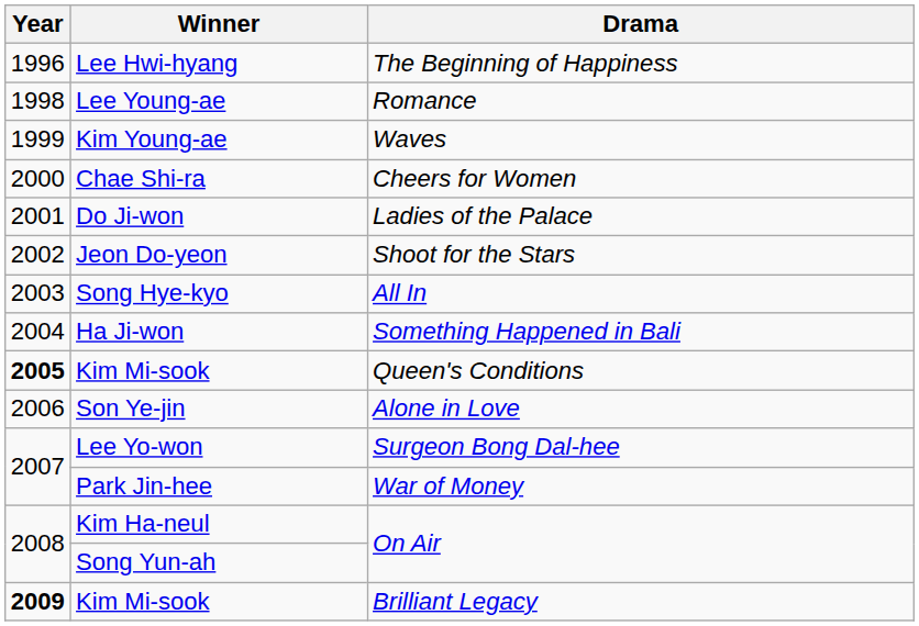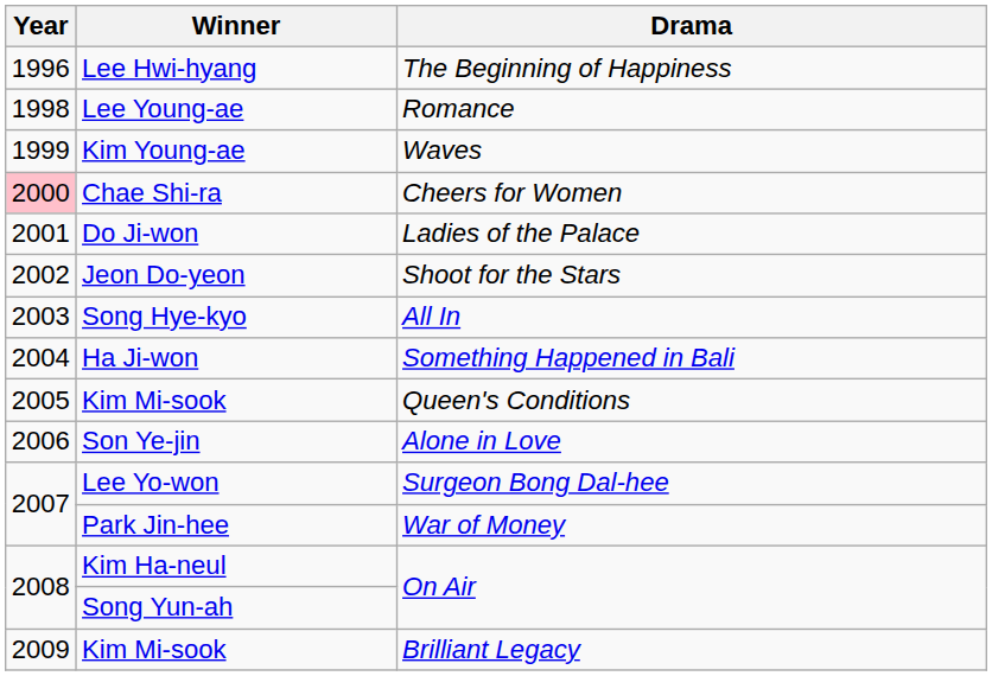Chae Shi-ra | Year: no background -> pink background
Kim Mi-sook / Queen's Conditions | Year: bold -> normal
Kim Mi-sook / Brilliant Legacy | Year: bold -> normal
